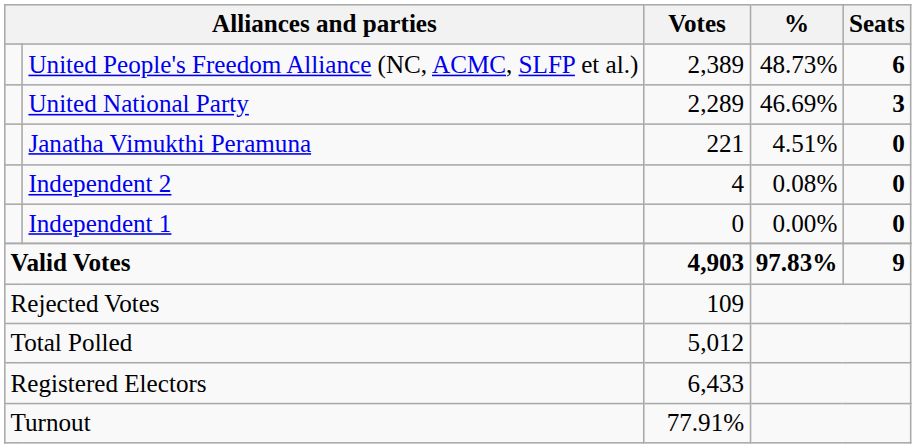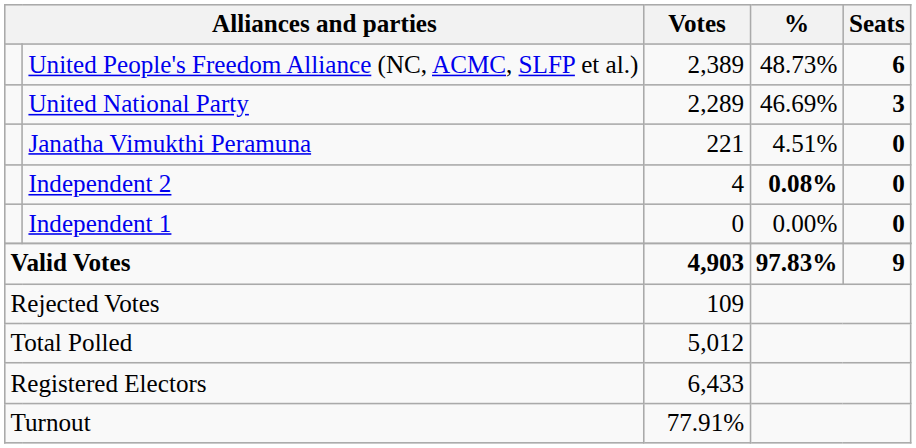Independent 2 | %: normal -> bold
